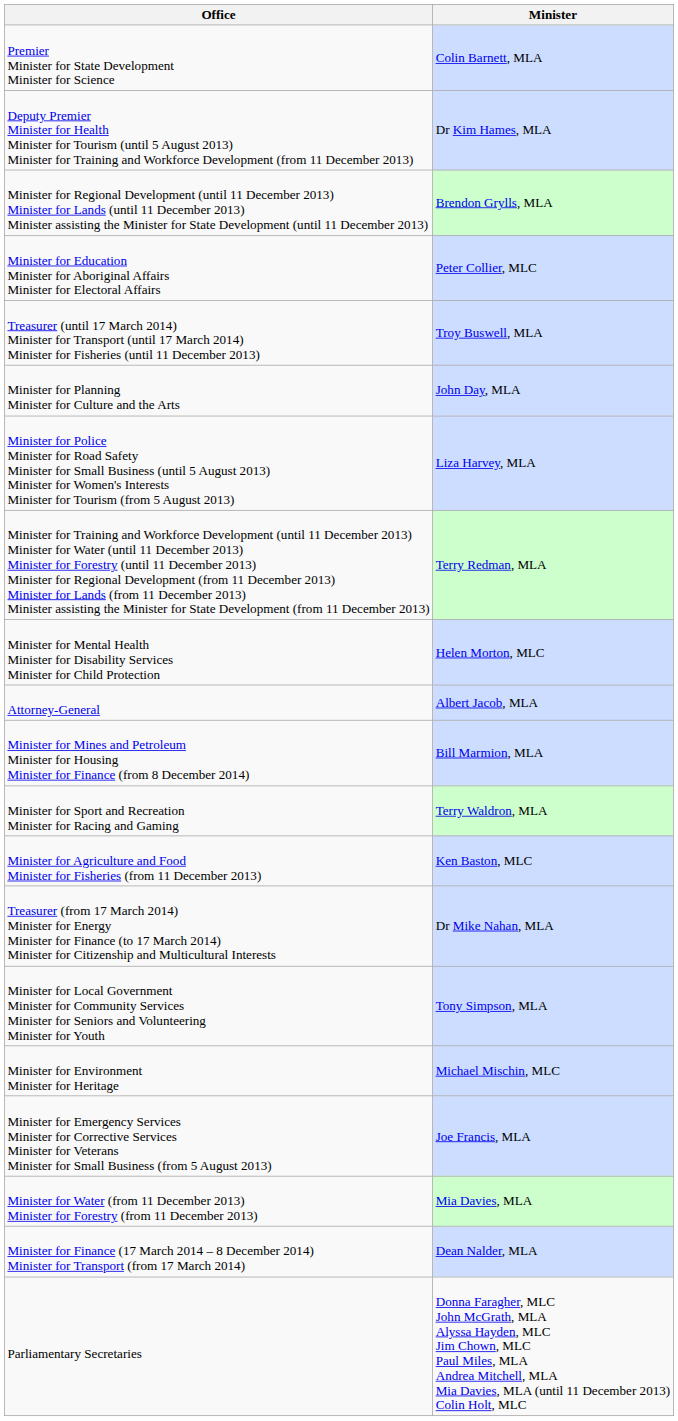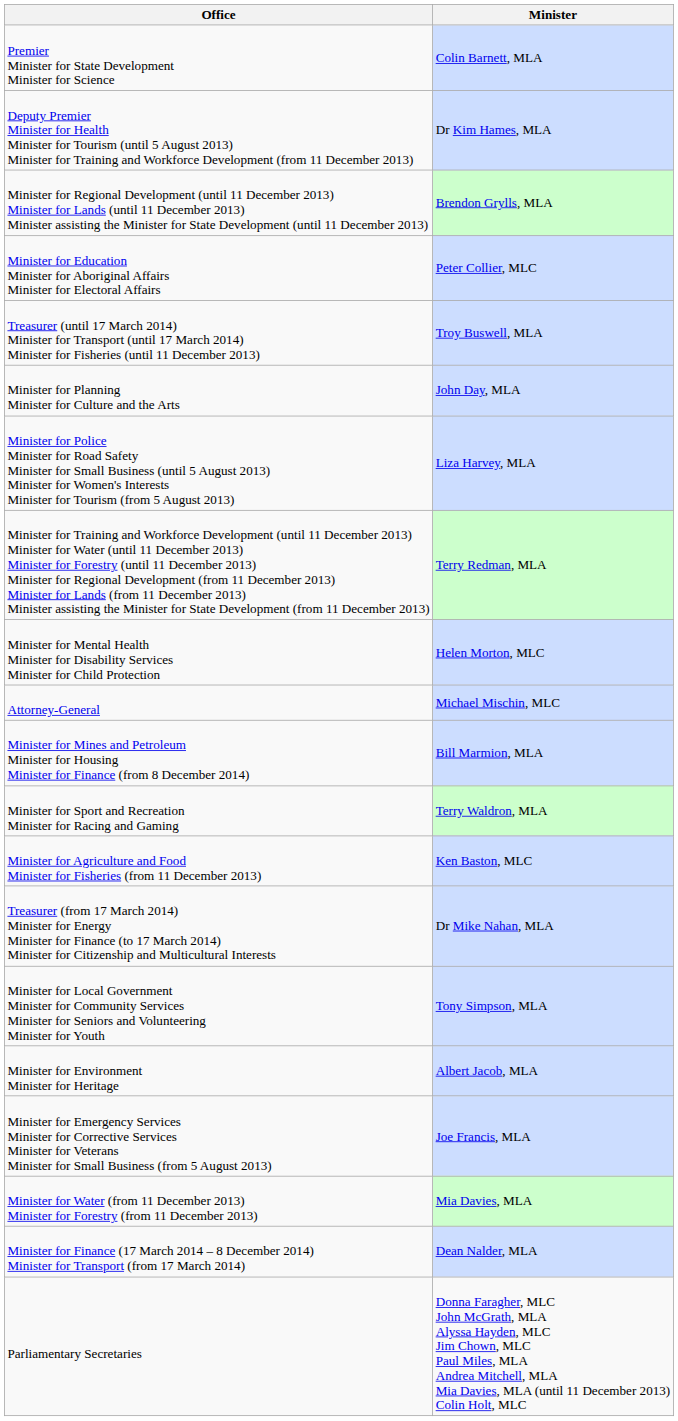Attorney-General | Minister: Albert Jacob, MLA -> Michael Mischin, MLC
Minister for Environment Minister for Heritage | Minister: Michael Mischin, MLC -> Albert Jacob, MLA
